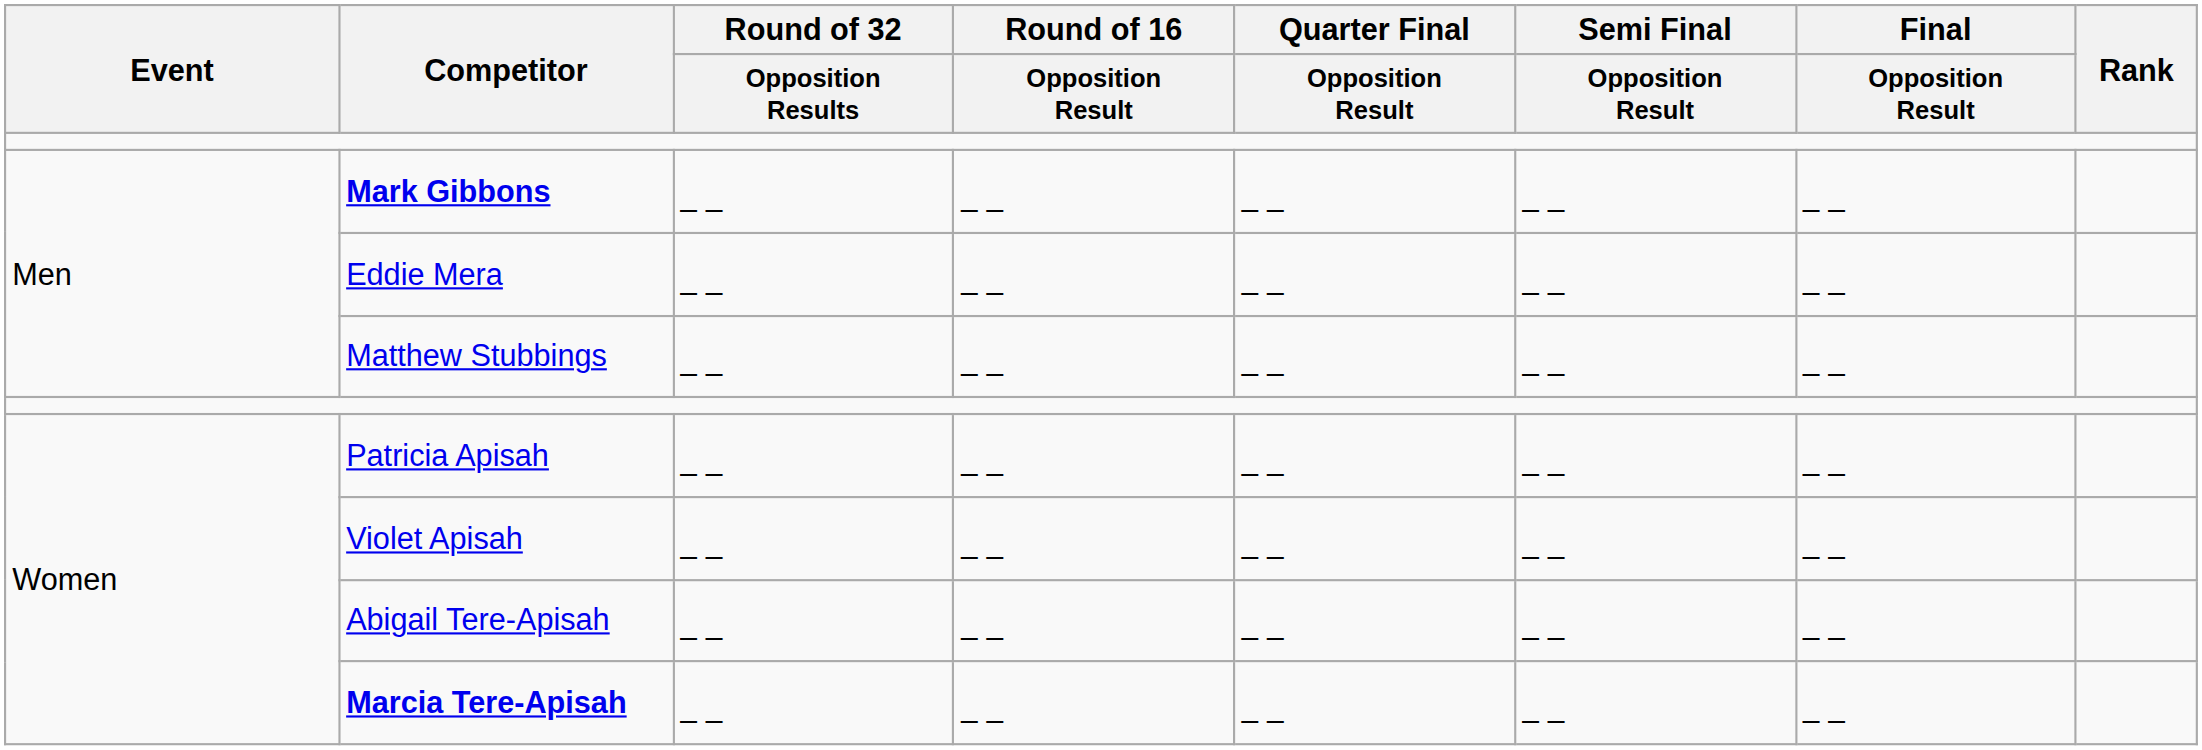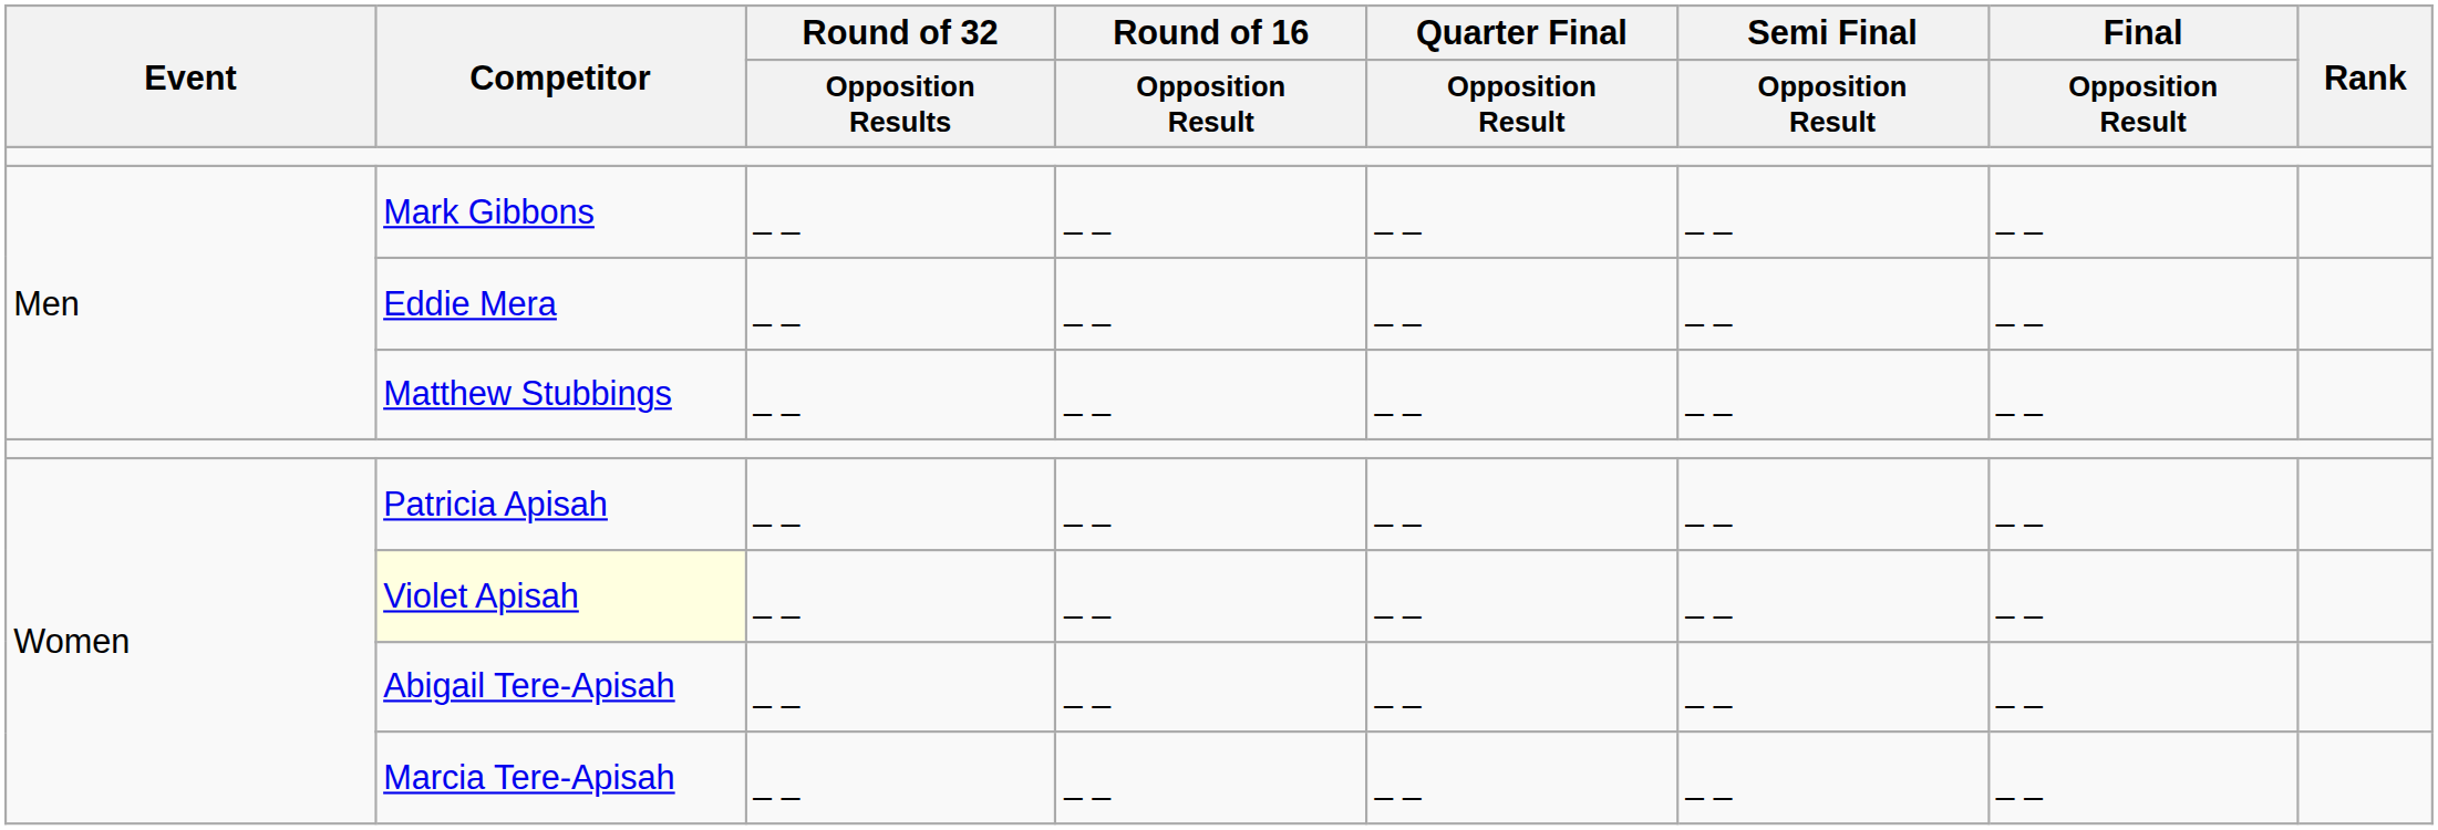Mark Gibbons | Competitor: bold -> normal
Violet Apisah | Competitor: no background -> lightyellow background
Marcia Tere-Apisah | Competitor: bold -> normal
